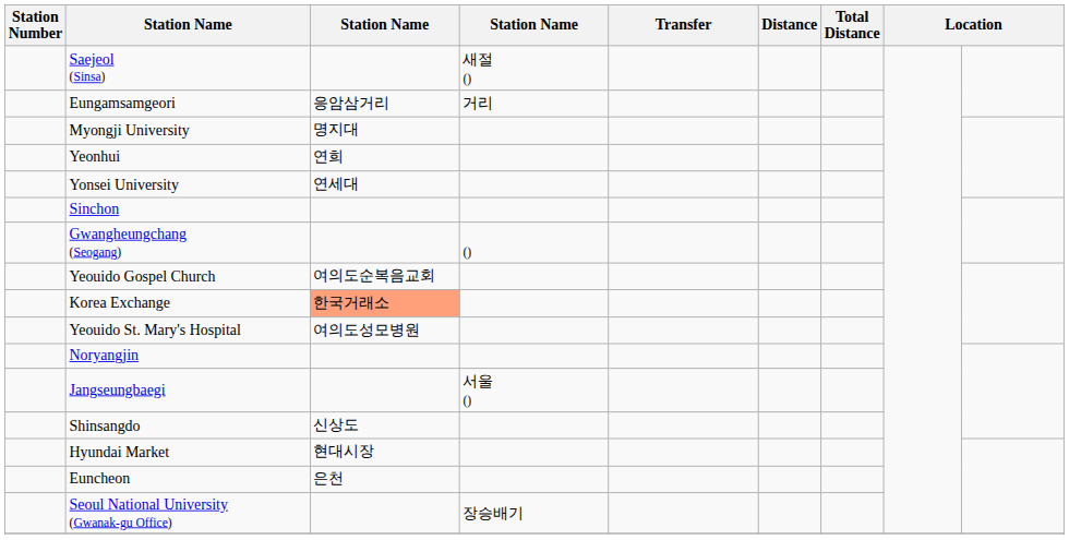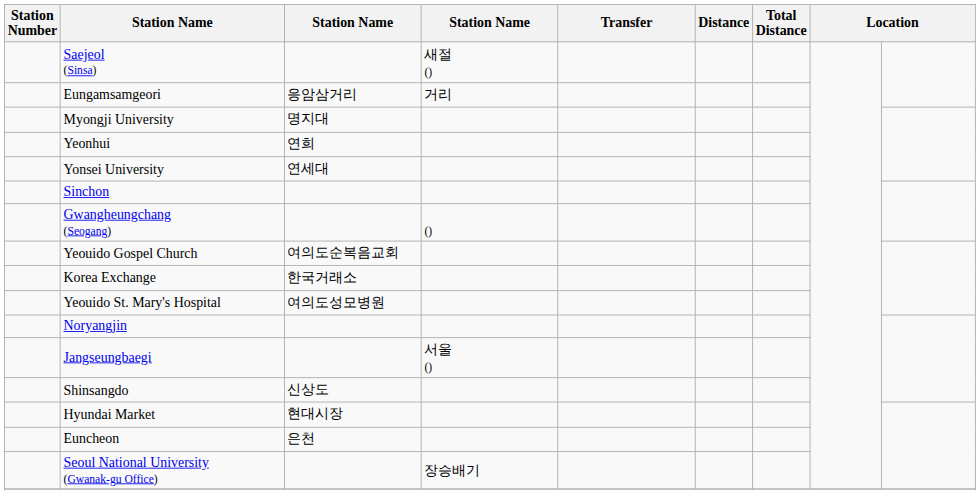Korea Exchange | column 3: lightsalmon background -> no background
